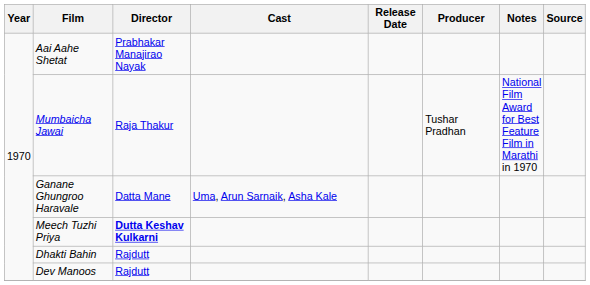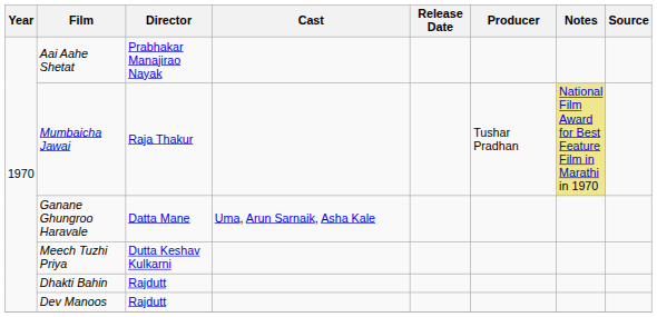Mumbaicha Jawai | Notes: no background -> khaki background
Meech Tuzhi Priya | Director: bold -> normal
